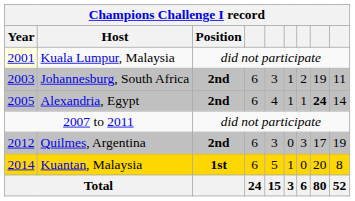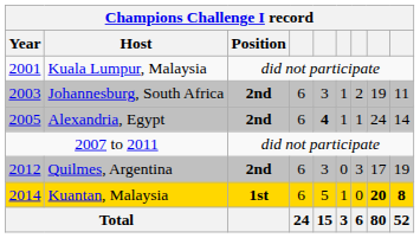Kuala Lumpur, Malaysia | Year: lightyellow background -> no background
Alexandria, Egypt | column 5: normal -> bold
Alexandria, Egypt | column 8: bold -> normal
Kuantan, Malaysia | column 8: normal -> bold
Kuantan, Malaysia | column 9: normal -> bold
